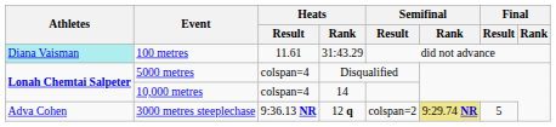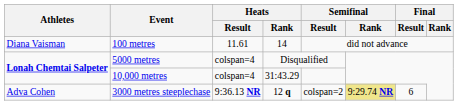100 metres | Athletes: paleturquoise background -> no background
100 metres | Heats / Rank: 31:43.29 -> 14
10,000 metres | Heats / Rank: 14 -> 31:43.29
3000 metres steeplechase | Final / Result: 5 -> 6
